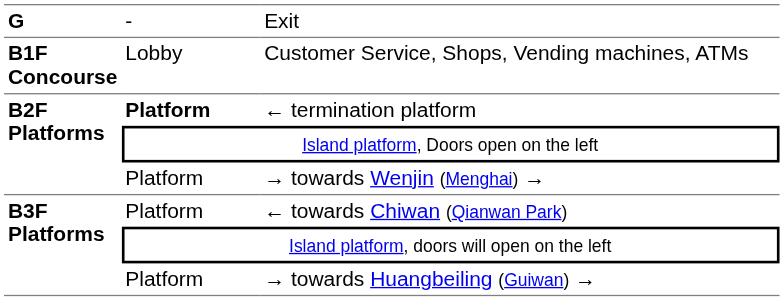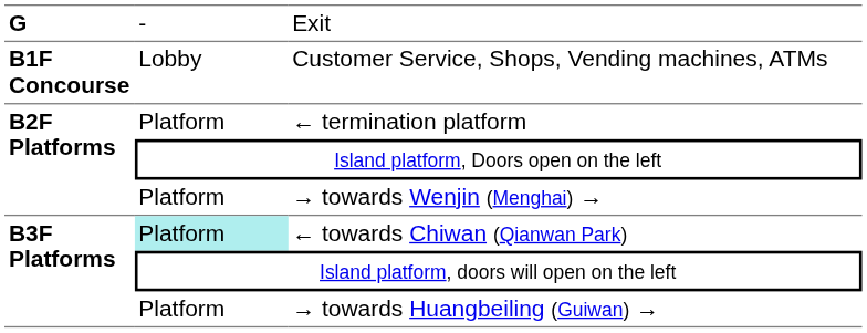← termination platform | column 2: bold -> normal
← towards Chiwan (Qianwan Park) | column 2: no background -> paleturquoise background
